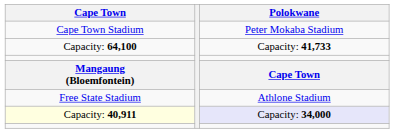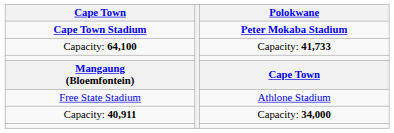Cape Town Stadium | Cape Town: normal -> bold
Cape Town Stadium | Polokwane: normal -> bold
Capacity: 40,911 | Cape Town: lightyellow background -> no background
Capacity: 40,911 | Polokwane: lavender background -> no background
